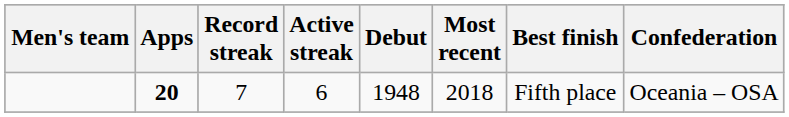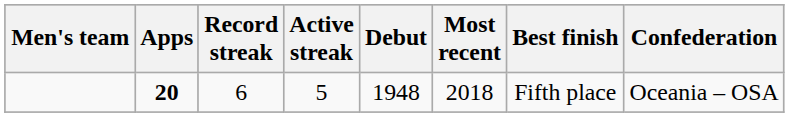row 2 | Record streak: 7 -> 6
row 2 | Active streak: 6 -> 5
